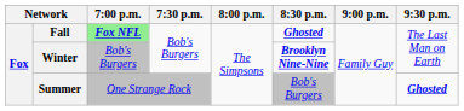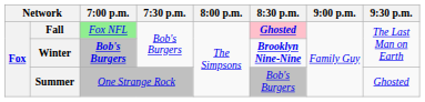Fall | 7:00 p.m.: bold -> normal
Fall | 8:30 p.m.: no background -> pink background
Winter | 7:00 p.m.: normal -> bold
Summer | 9:30 p.m.: bold -> normal
